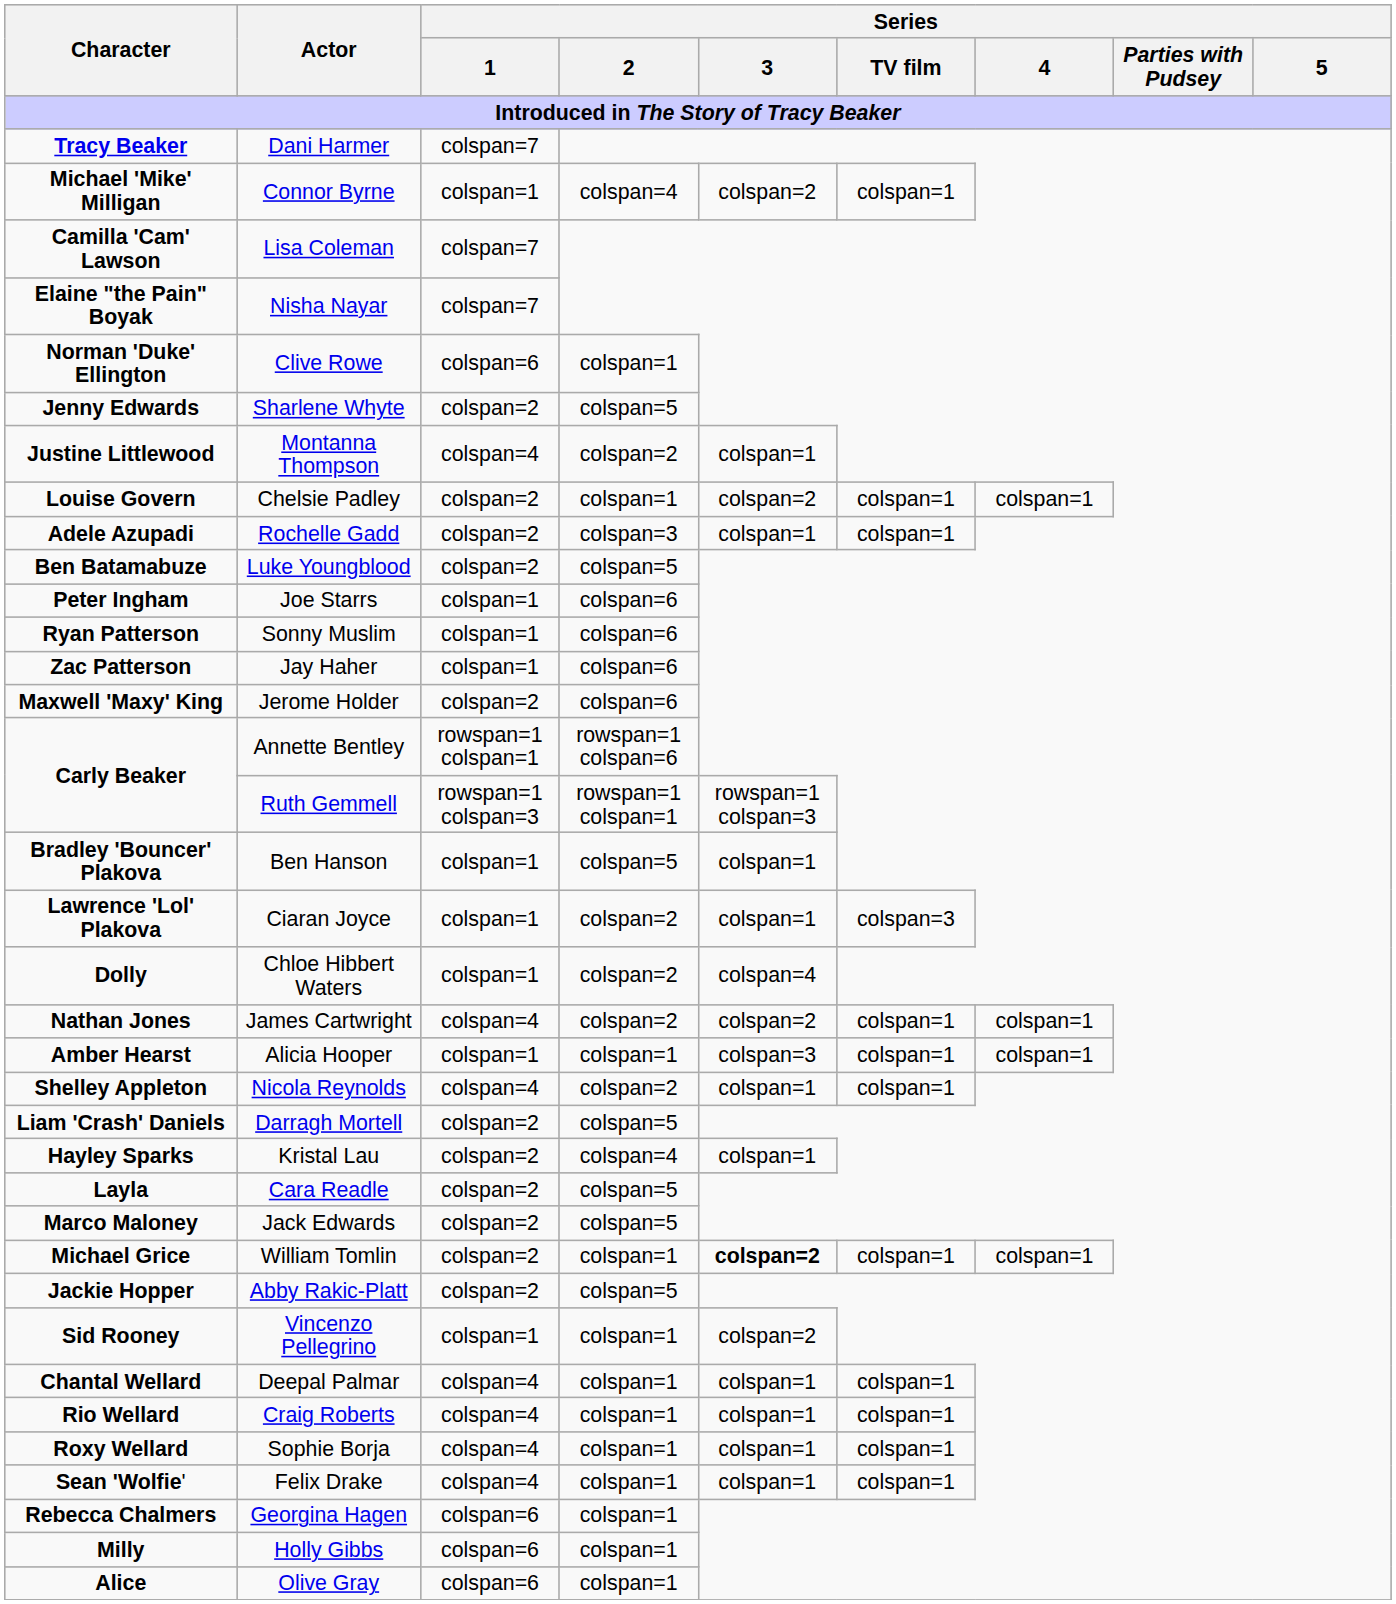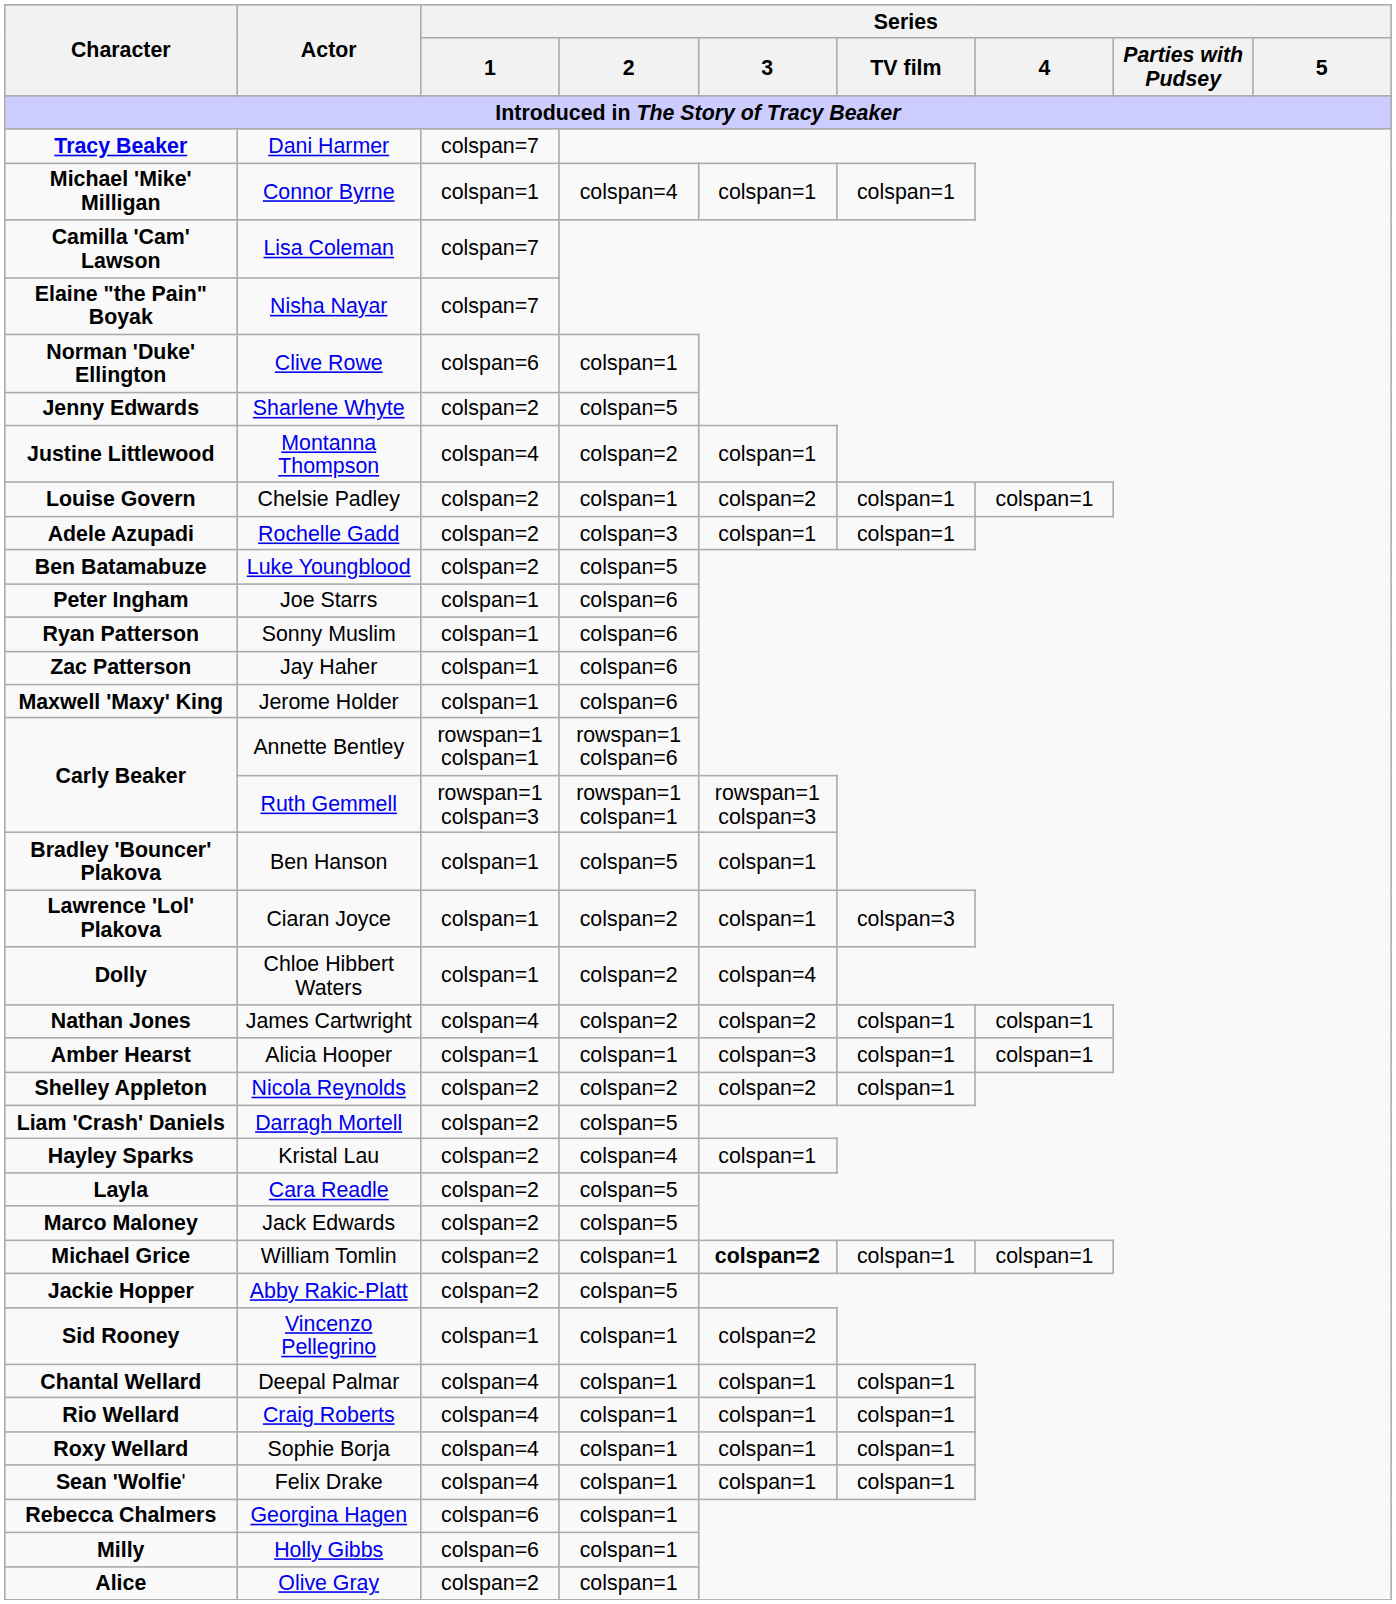Connor Byrne | Series / 3: colspan=2 -> colspan=1
Jerome Holder | Series / 1: colspan=2 -> colspan=1
Nicola Reynolds | Series / 1: colspan=4 -> colspan=2
Nicola Reynolds | Series / 3: colspan=1 -> colspan=2
Olive Gray | Series / 1: colspan=6 -> colspan=2
